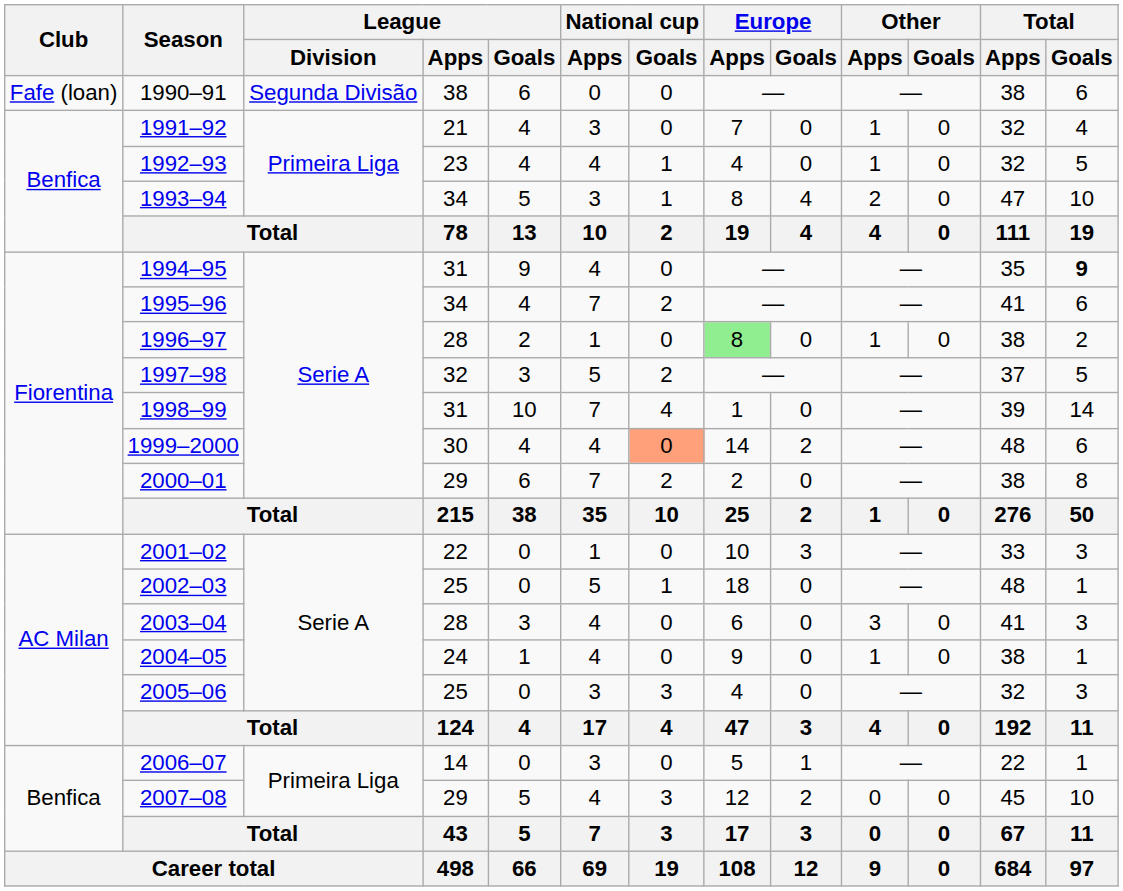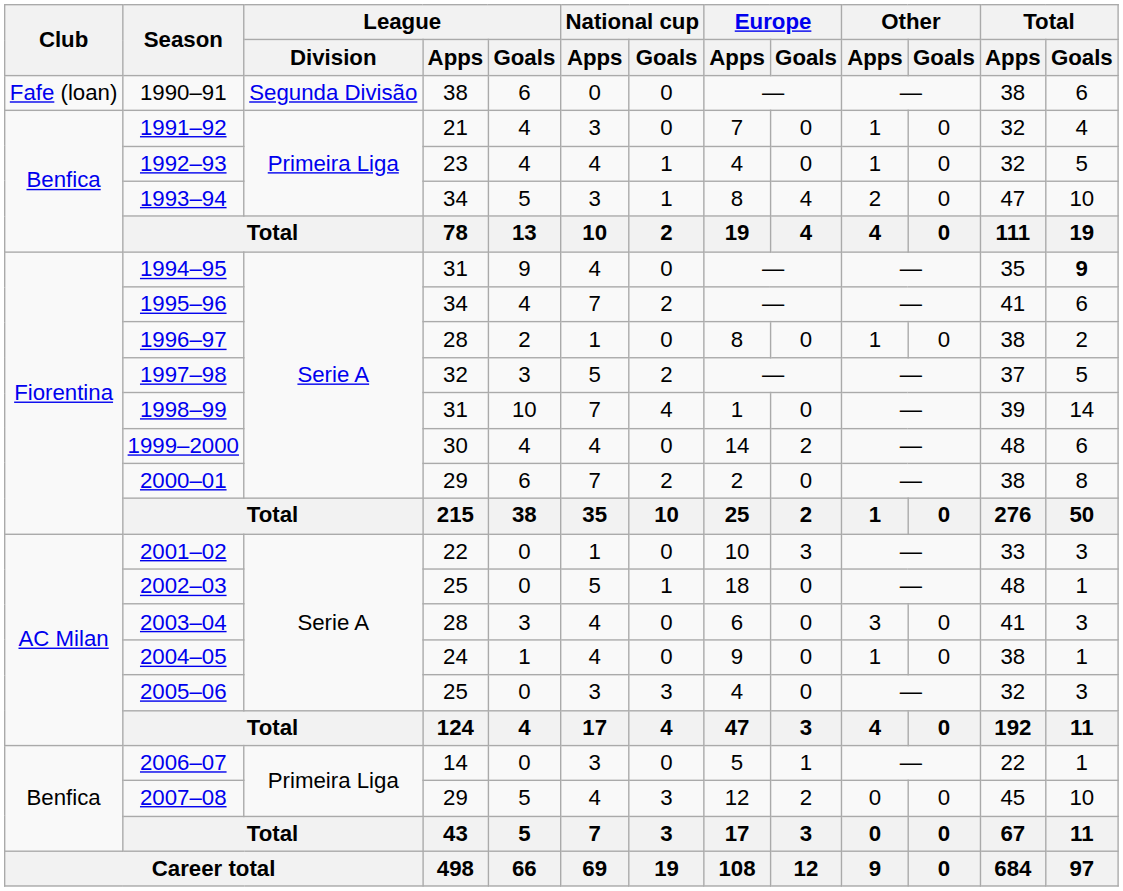1996–97 | Europe / Apps: lightgreen background -> no background
1999–2000 | National cup / Goals: lightsalmon background -> no background
